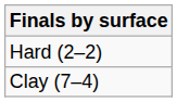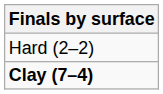row 3 | column 1: normal -> bold
